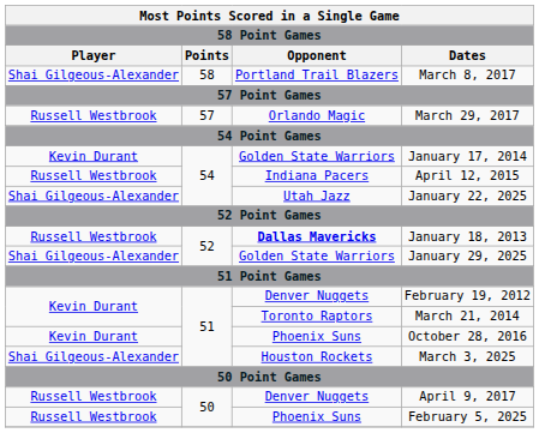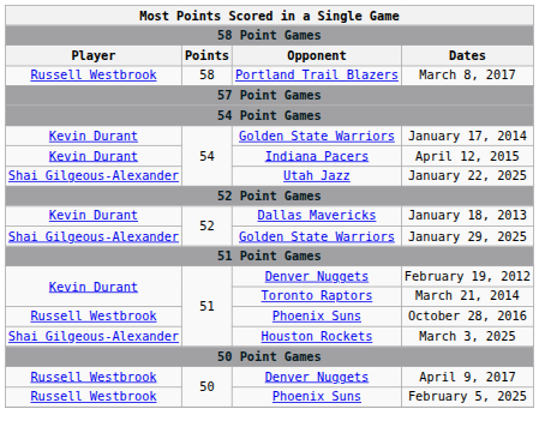March 8, 2017 | Player: Shai Gilgeous-Alexander -> Russell Westbrook
- row: Russell Westbrook | 57 | Orlando Magic | March 29, 2017
April 12, 2015 | Player: Russell Westbrook -> Kevin Durant
January 18, 2013 | Player: Russell Westbrook -> Kevin Durant
January 18, 2013 | Opponent: bold -> normal
October 28, 2016 | Player: Kevin Durant -> Russell Westbrook
